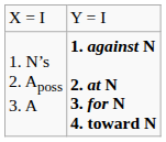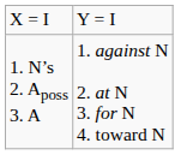1. N’s 2. Aposs 3. A | column 2: bold -> normal
